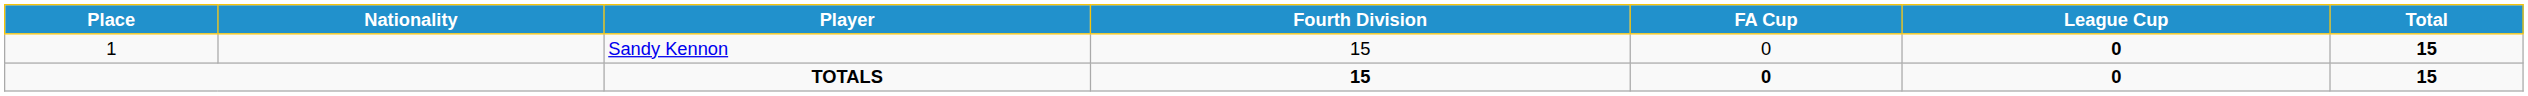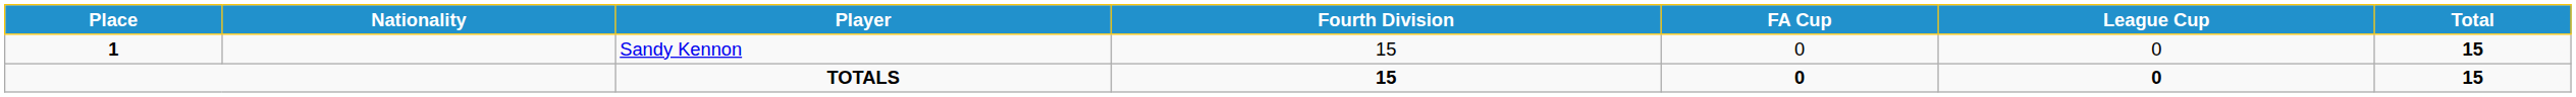Sandy Kennon | Place: normal -> bold
Sandy Kennon | League Cup: bold -> normal
